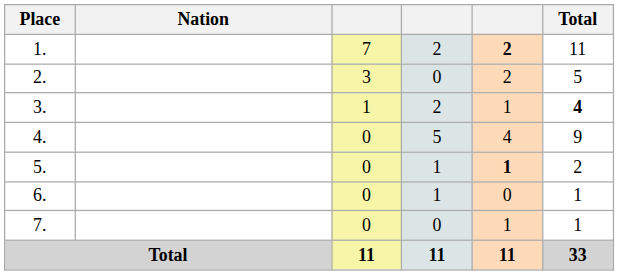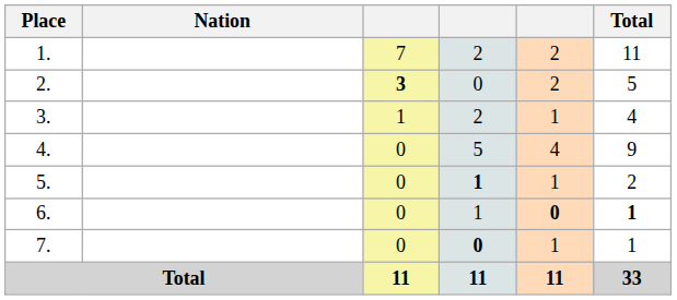1. | column 5: bold -> normal
2. | column 3: normal -> bold
3. | Total: bold -> normal
5. | column 4: normal -> bold
5. | column 5: bold -> normal
6. | column 5: normal -> bold
6. | Total: normal -> bold
7. | column 4: normal -> bold
